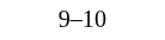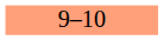row 1 | column 1: no background -> lightsalmon background
